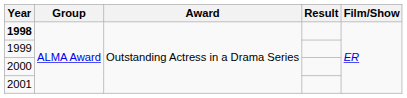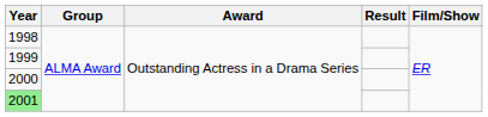1998 | Year: bold -> normal
2001 | Year: no background -> lightgreen background
